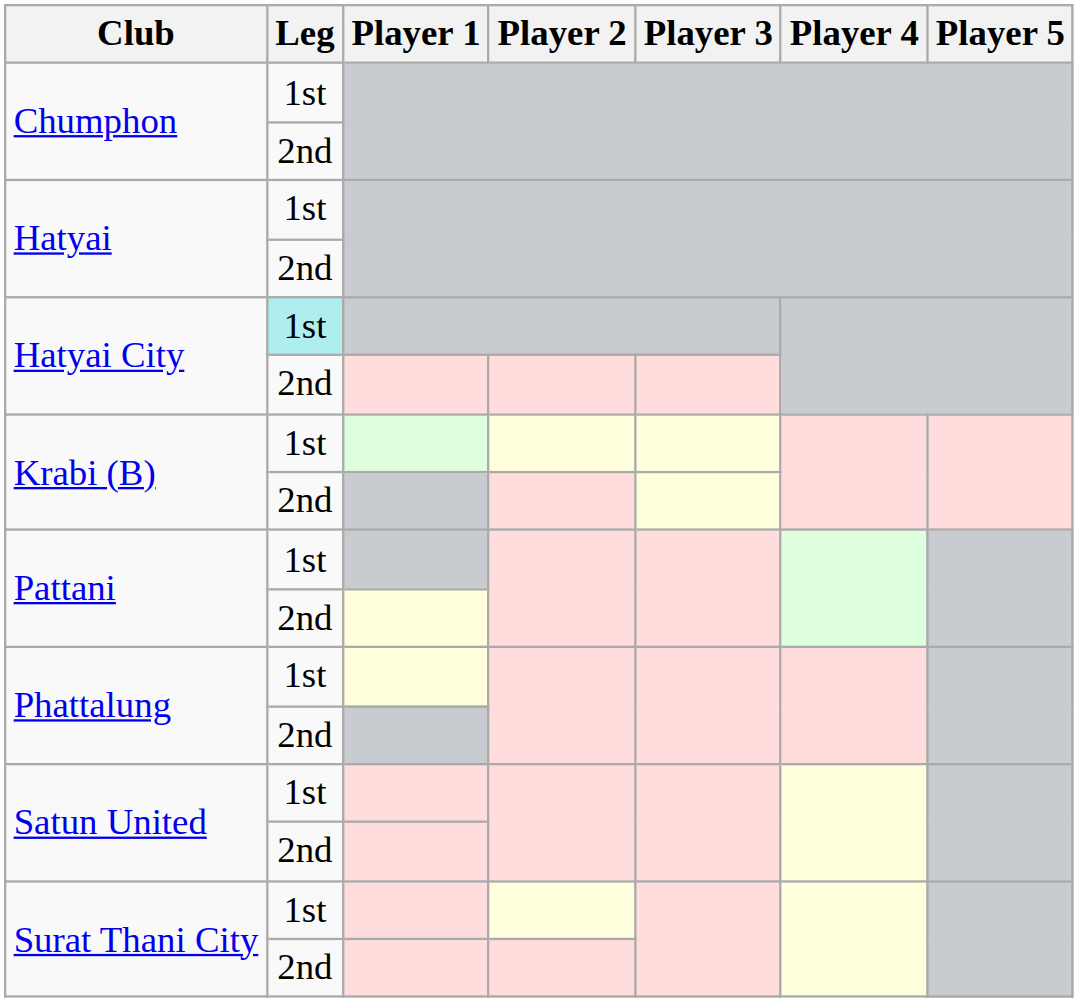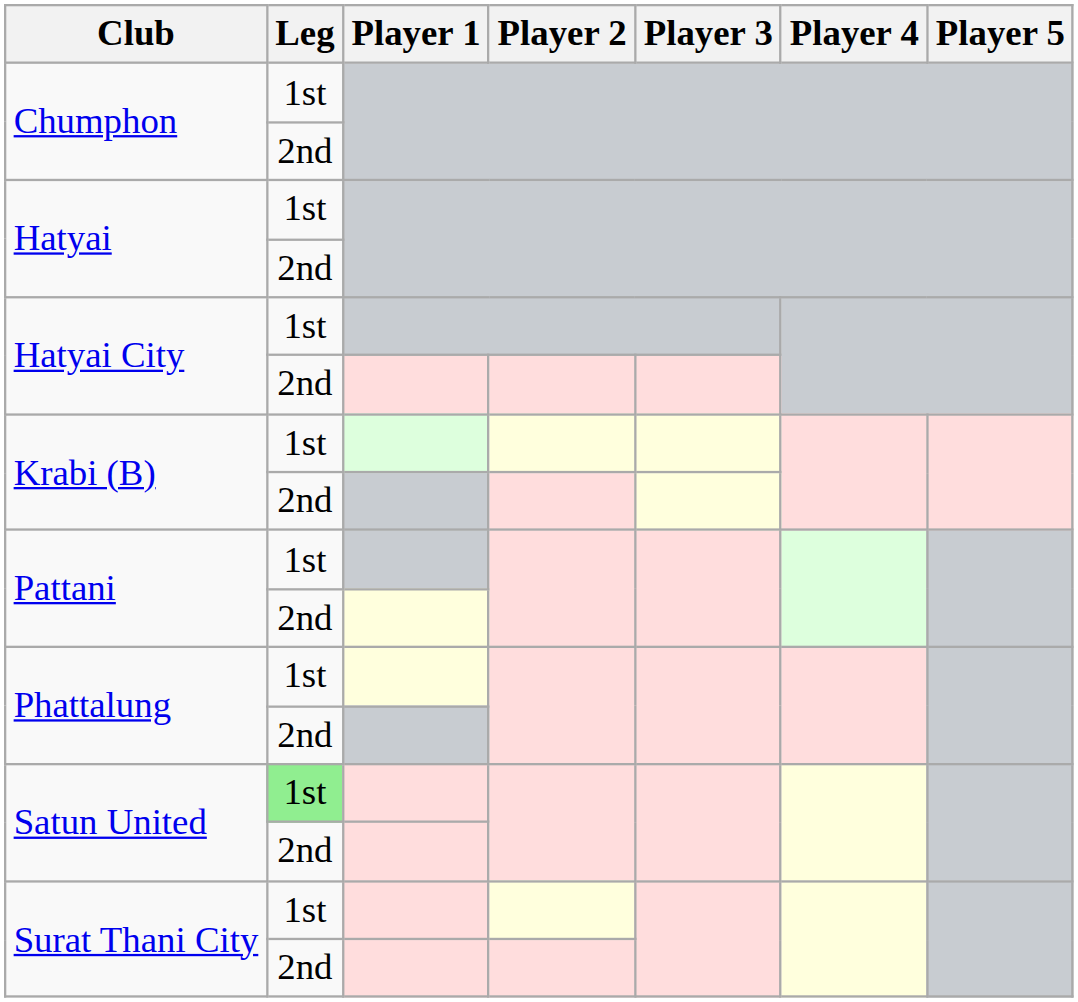Hatyai City / 1st | Leg: paleturquoise background -> no background
Satun United / 1st | Leg: no background -> lightgreen background
